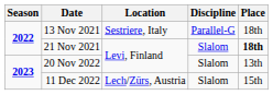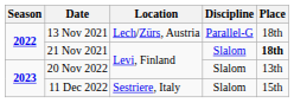13 Nov 2021 | Location: Sestriere, Italy -> Lech/Zürs, Austria
11 Dec 2022 | Location: Lech/Zürs, Austria -> Sestriere, Italy
